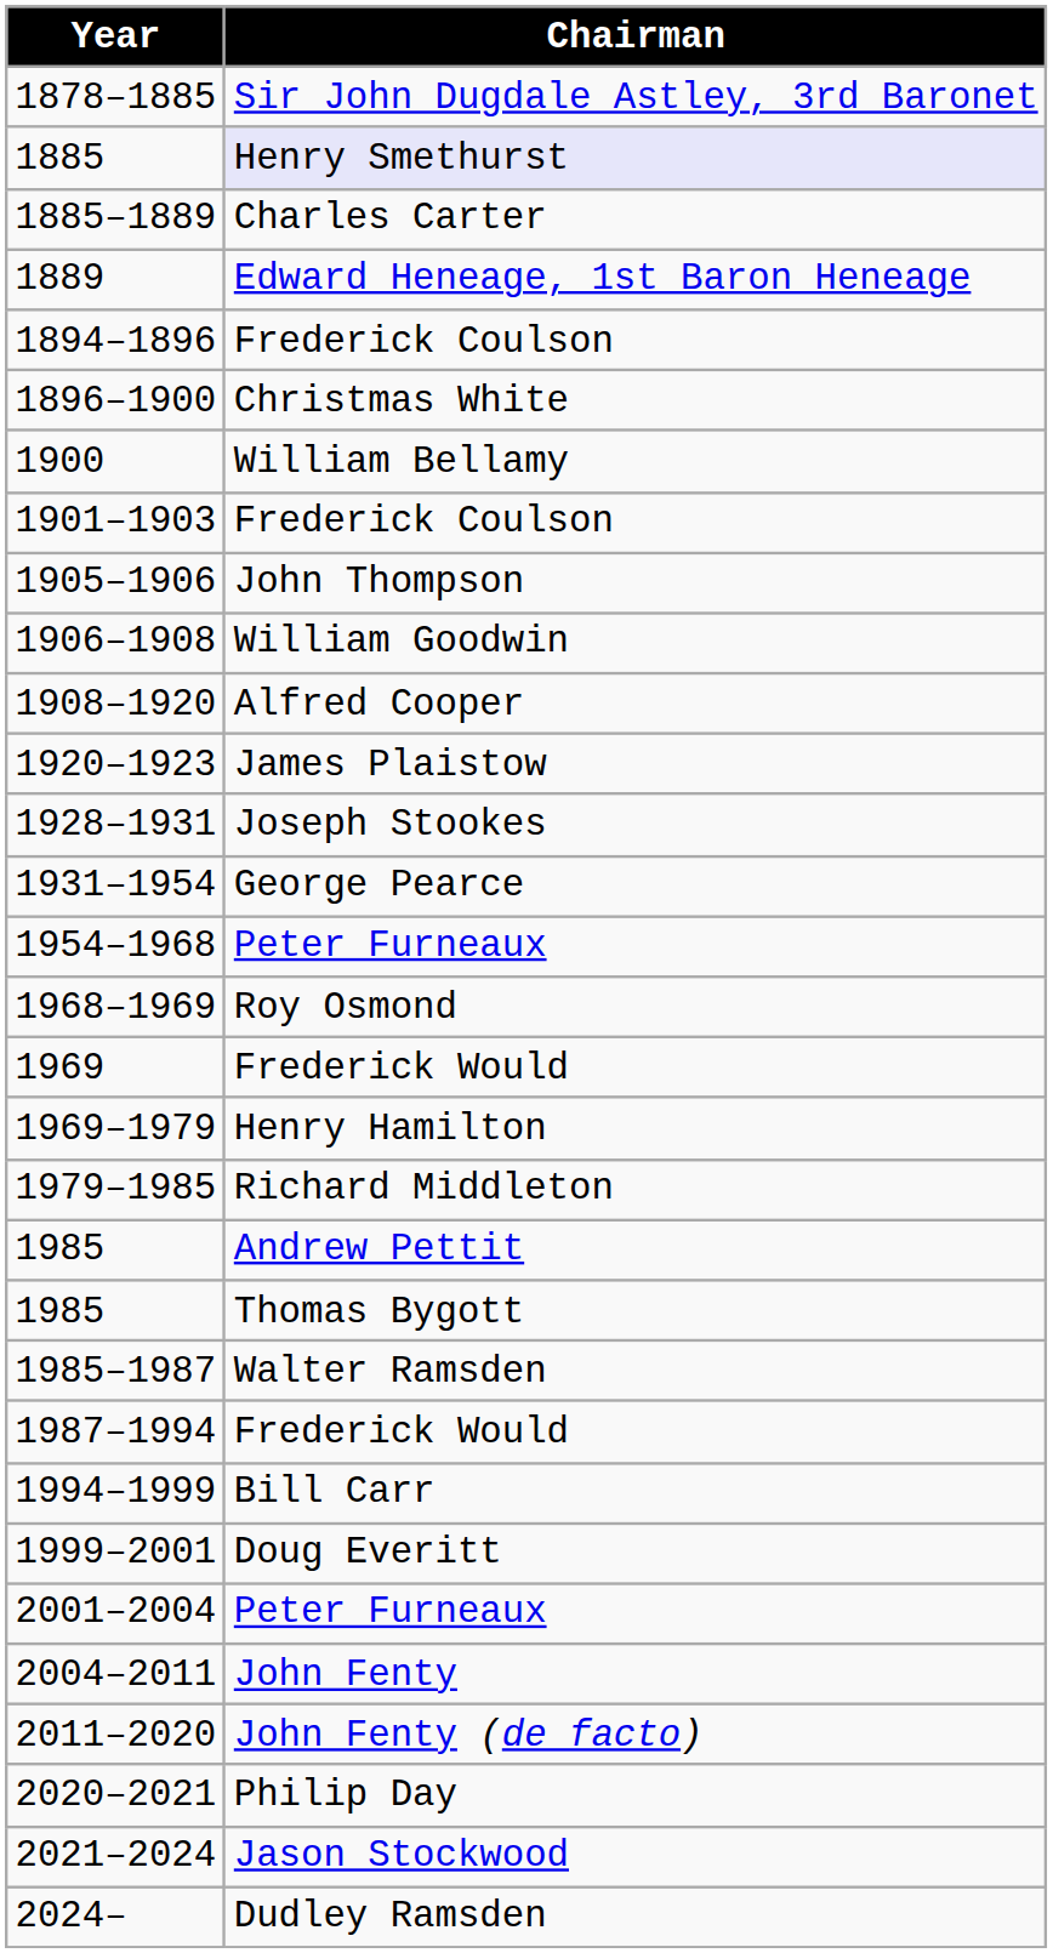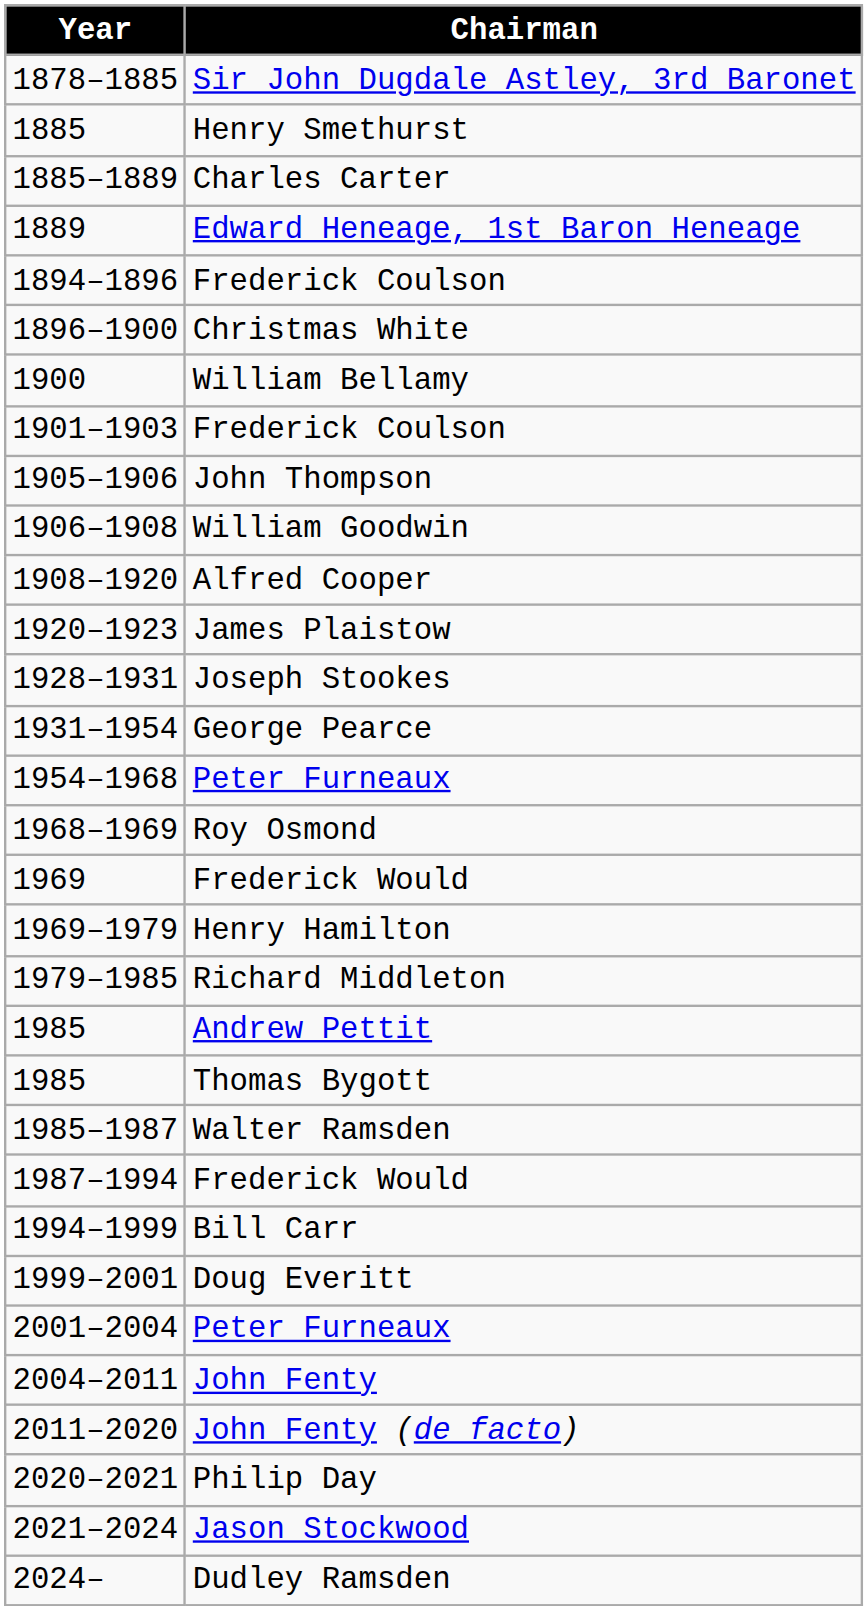row 3 | Chairman: lavender background -> no background
